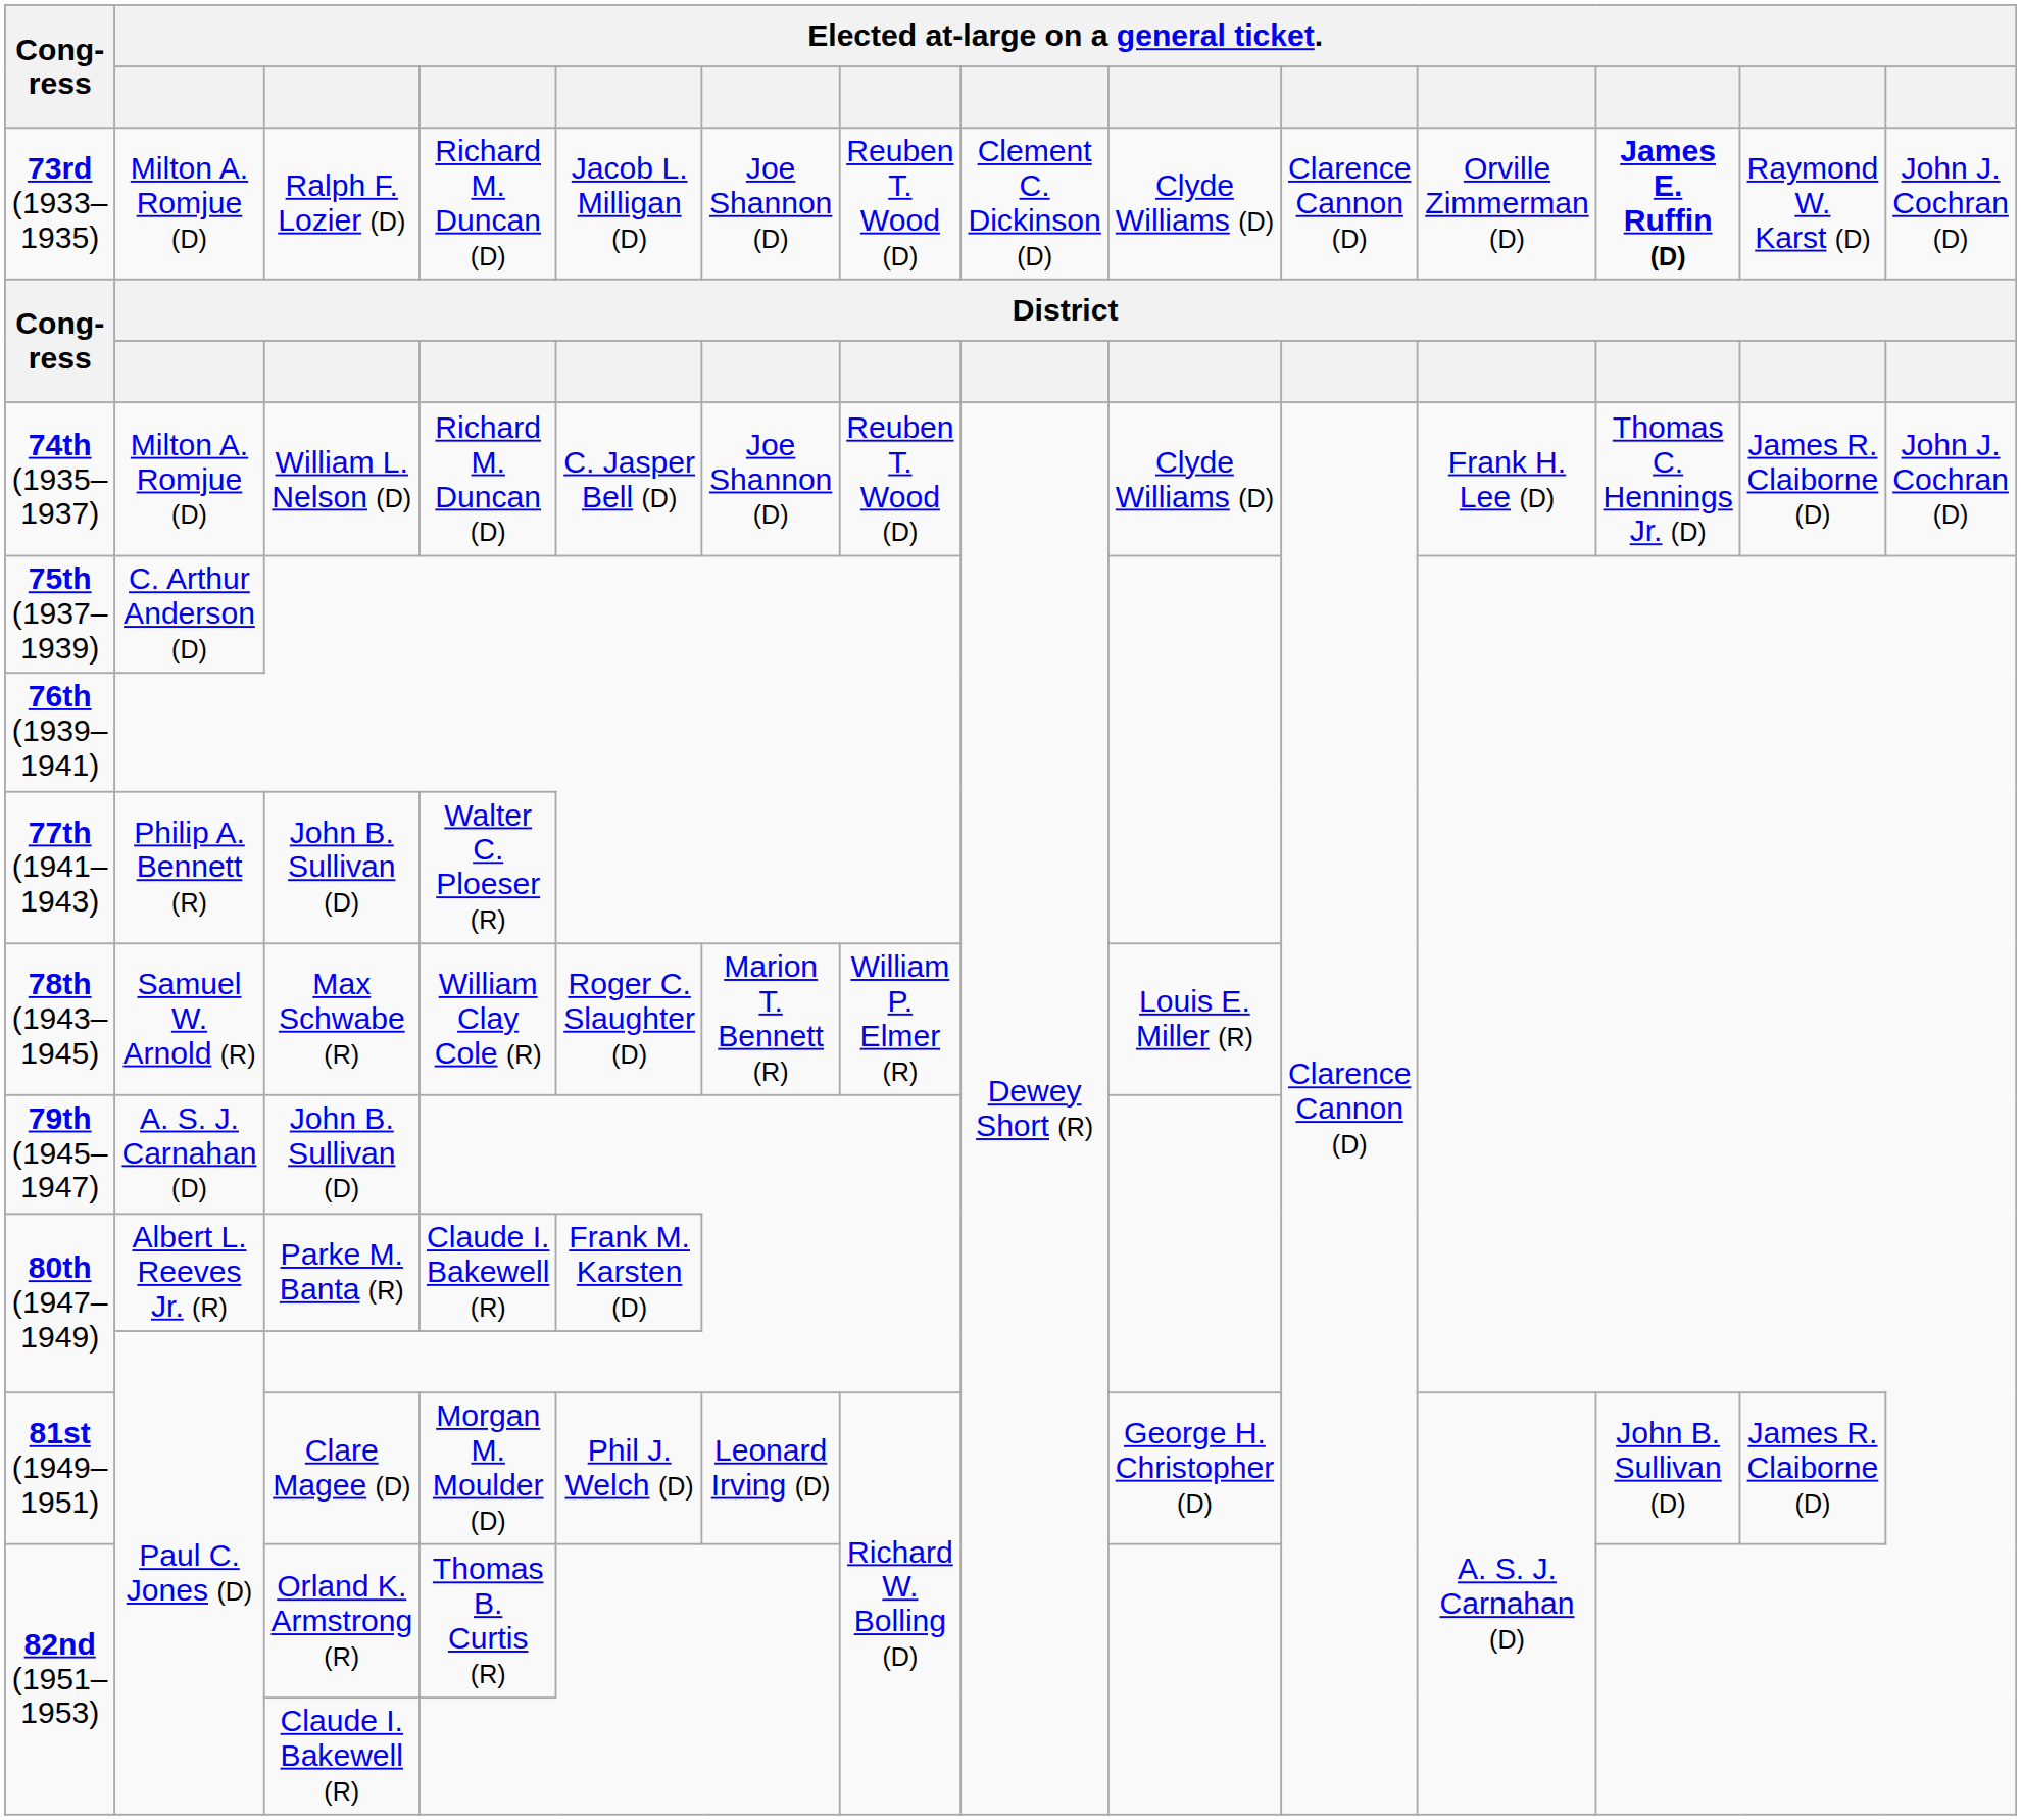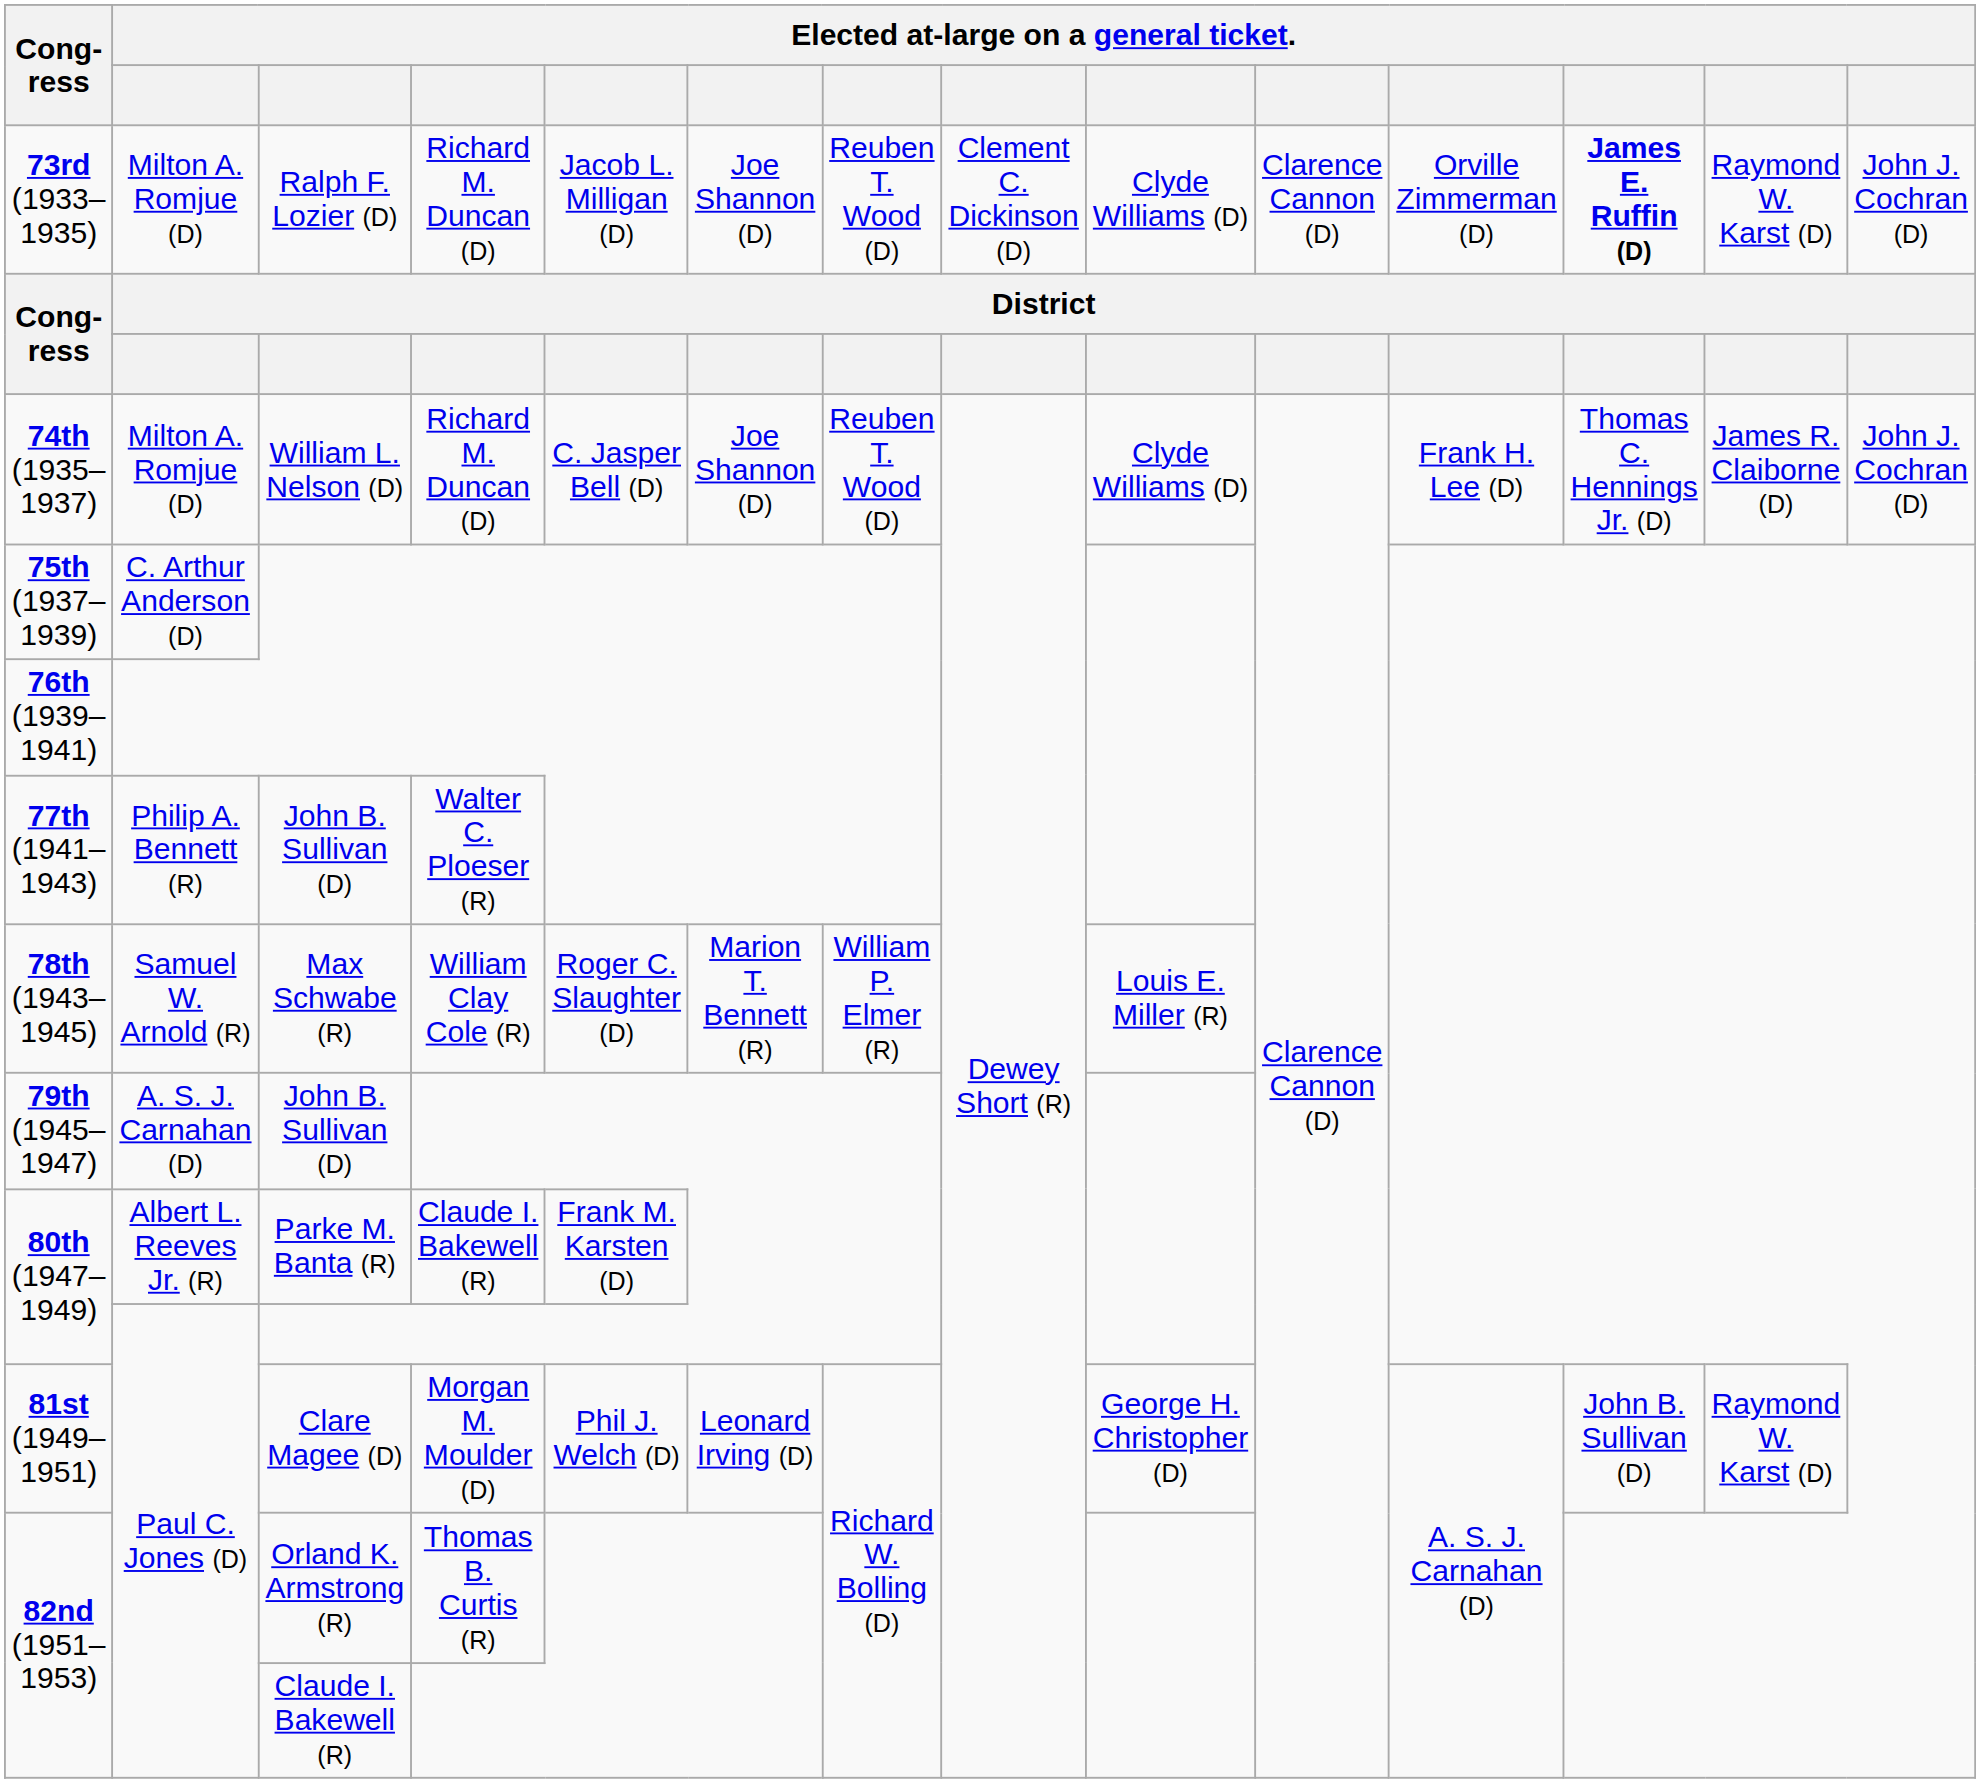81st (1949–1951) | column 13: James R. Claiborne (D) -> Raymond W. Karst (D)
